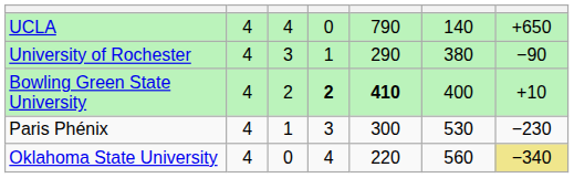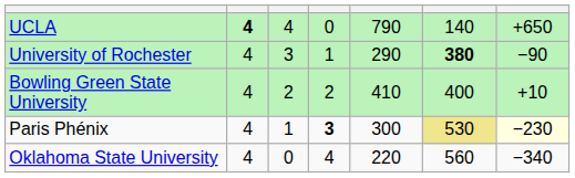UCLA | column 2: normal -> bold
University of Rochester | column 6: normal -> bold
Bowling Green State University | column 4: bold -> normal
Bowling Green State University | column 5: bold -> normal
Paris Phénix | column 4: normal -> bold
Paris Phénix | column 6: no background -> khaki background
Paris Phénix | column 7: no background -> lightyellow background
Oklahoma State University | column 7: khaki background -> no background
